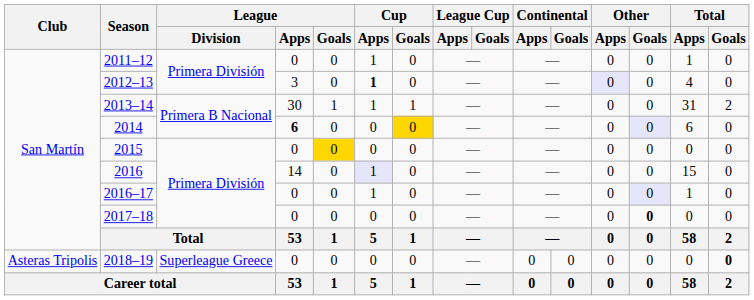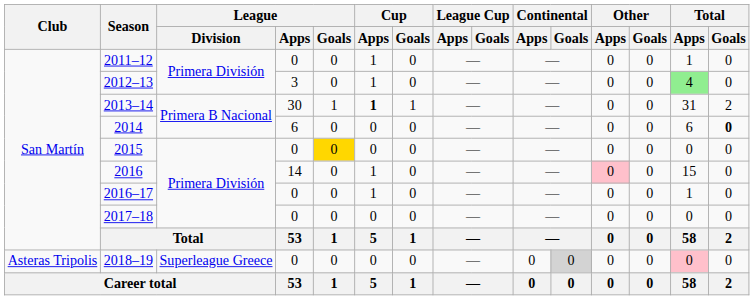2012–13 | Cup / Apps: bold -> normal
2012–13 | Other / Apps: lavender background -> no background
2012–13 | Total / Apps: no background -> lightgreen background
2013–14 | Cup / Apps: normal -> bold
2014 | League / Apps: bold -> normal
2014 | Cup / Goals: gold background -> no background
2014 | Other / Goals: lavender background -> no background
2014 | Total / Goals: normal -> bold
2016 | Cup / Apps: lavender background -> no background
2016 | Other / Apps: no background -> pink background
2016–17 | Other / Goals: lavender background -> no background
2017–18 | Other / Goals: bold -> normal
2018–19 | Continental / Goals: no background -> lightgrey background
2018–19 | Total / Apps: no background -> pink background
2018–19 | Total / Goals: bold -> normal
